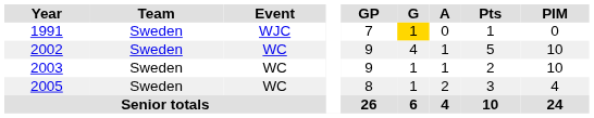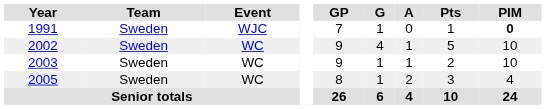1991 | G: gold background -> no background
1991 | PIM: normal -> bold
